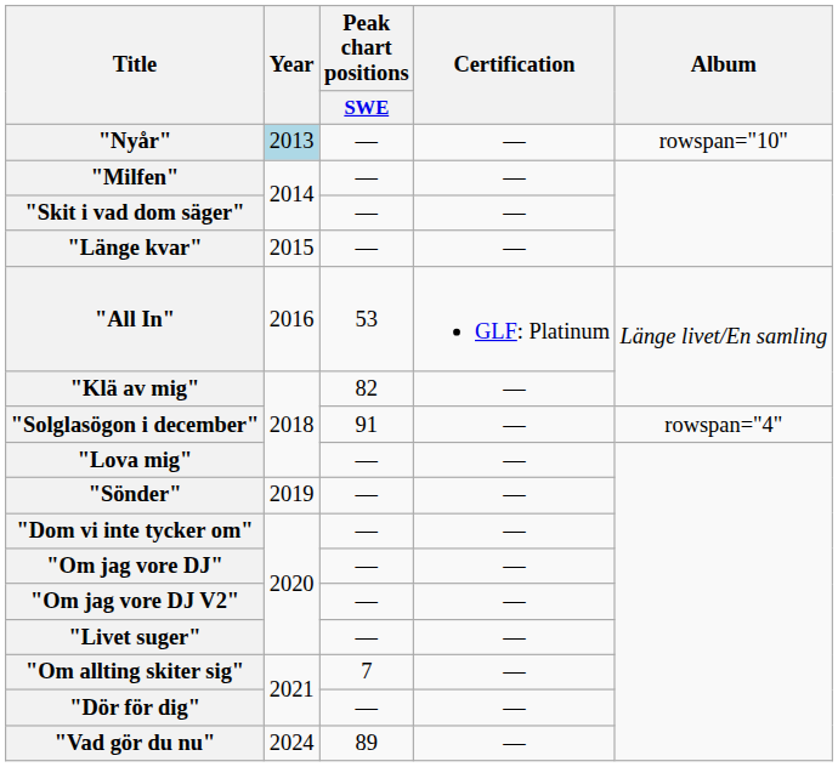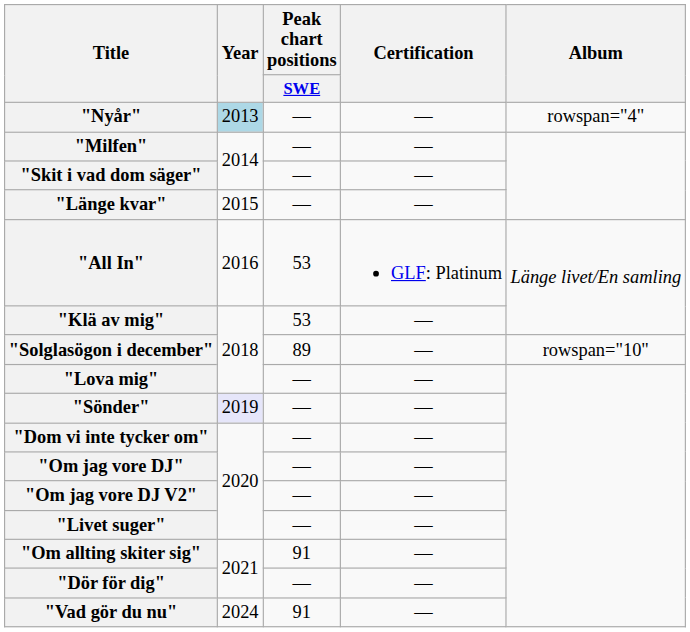"Nyår" | Album: rowspan="10" -> rowspan="4"
"Klä av mig" | Peak chart positions / SWE: 82 -> 53
"Solglasögon i december" | Peak chart positions / SWE: 91 -> 89
"Solglasögon i december" | Album: rowspan="4" -> rowspan="10"
"Sönder" | Year: no background -> lavender background
"Om allting skiter sig" | Peak chart positions / SWE: 7 -> 91
"Vad gör du nu" | Peak chart positions / SWE: 89 -> 91
